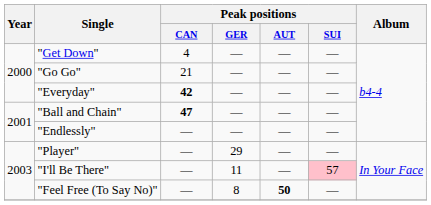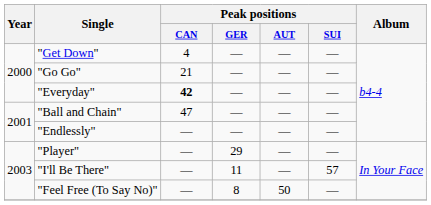"Ball and Chain" | Peak positions / CAN: bold -> normal
"I'll Be There" | Peak positions / SUI: pink background -> no background
"Feel Free (To Say No)" | Peak positions / AUT: bold -> normal
